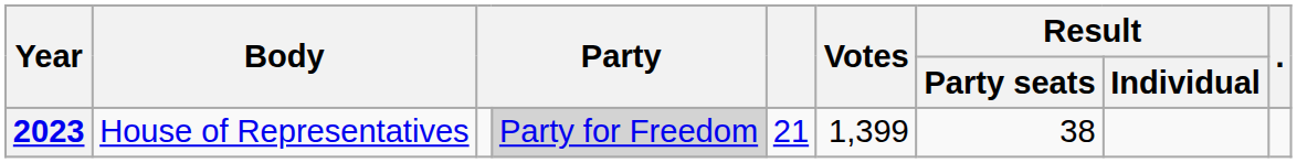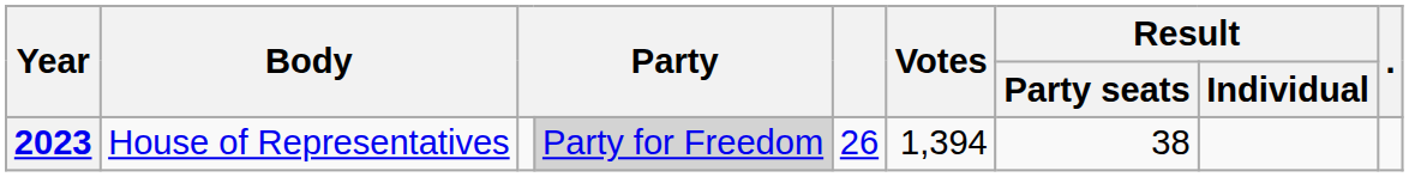2023 | column 5: 21 -> 26
2023 | Votes: 1,399 -> 1,394
